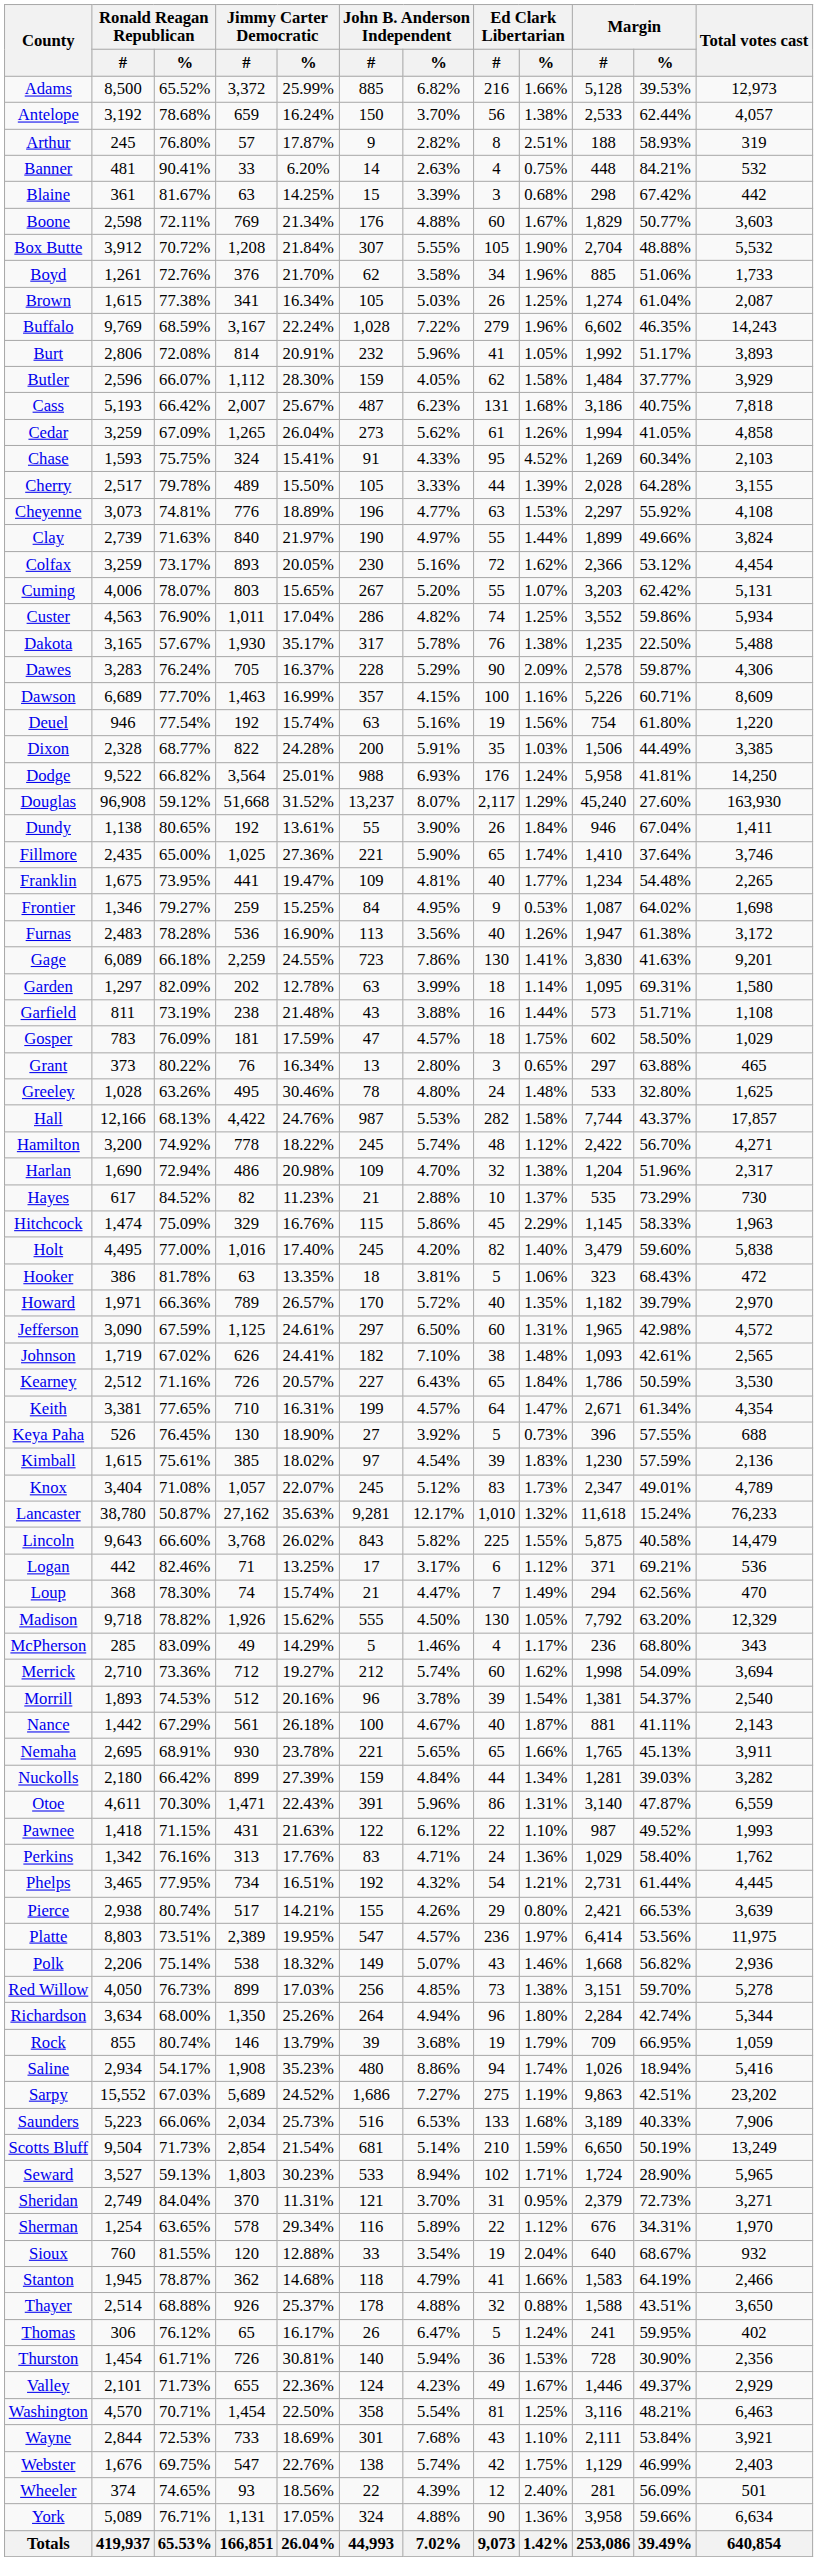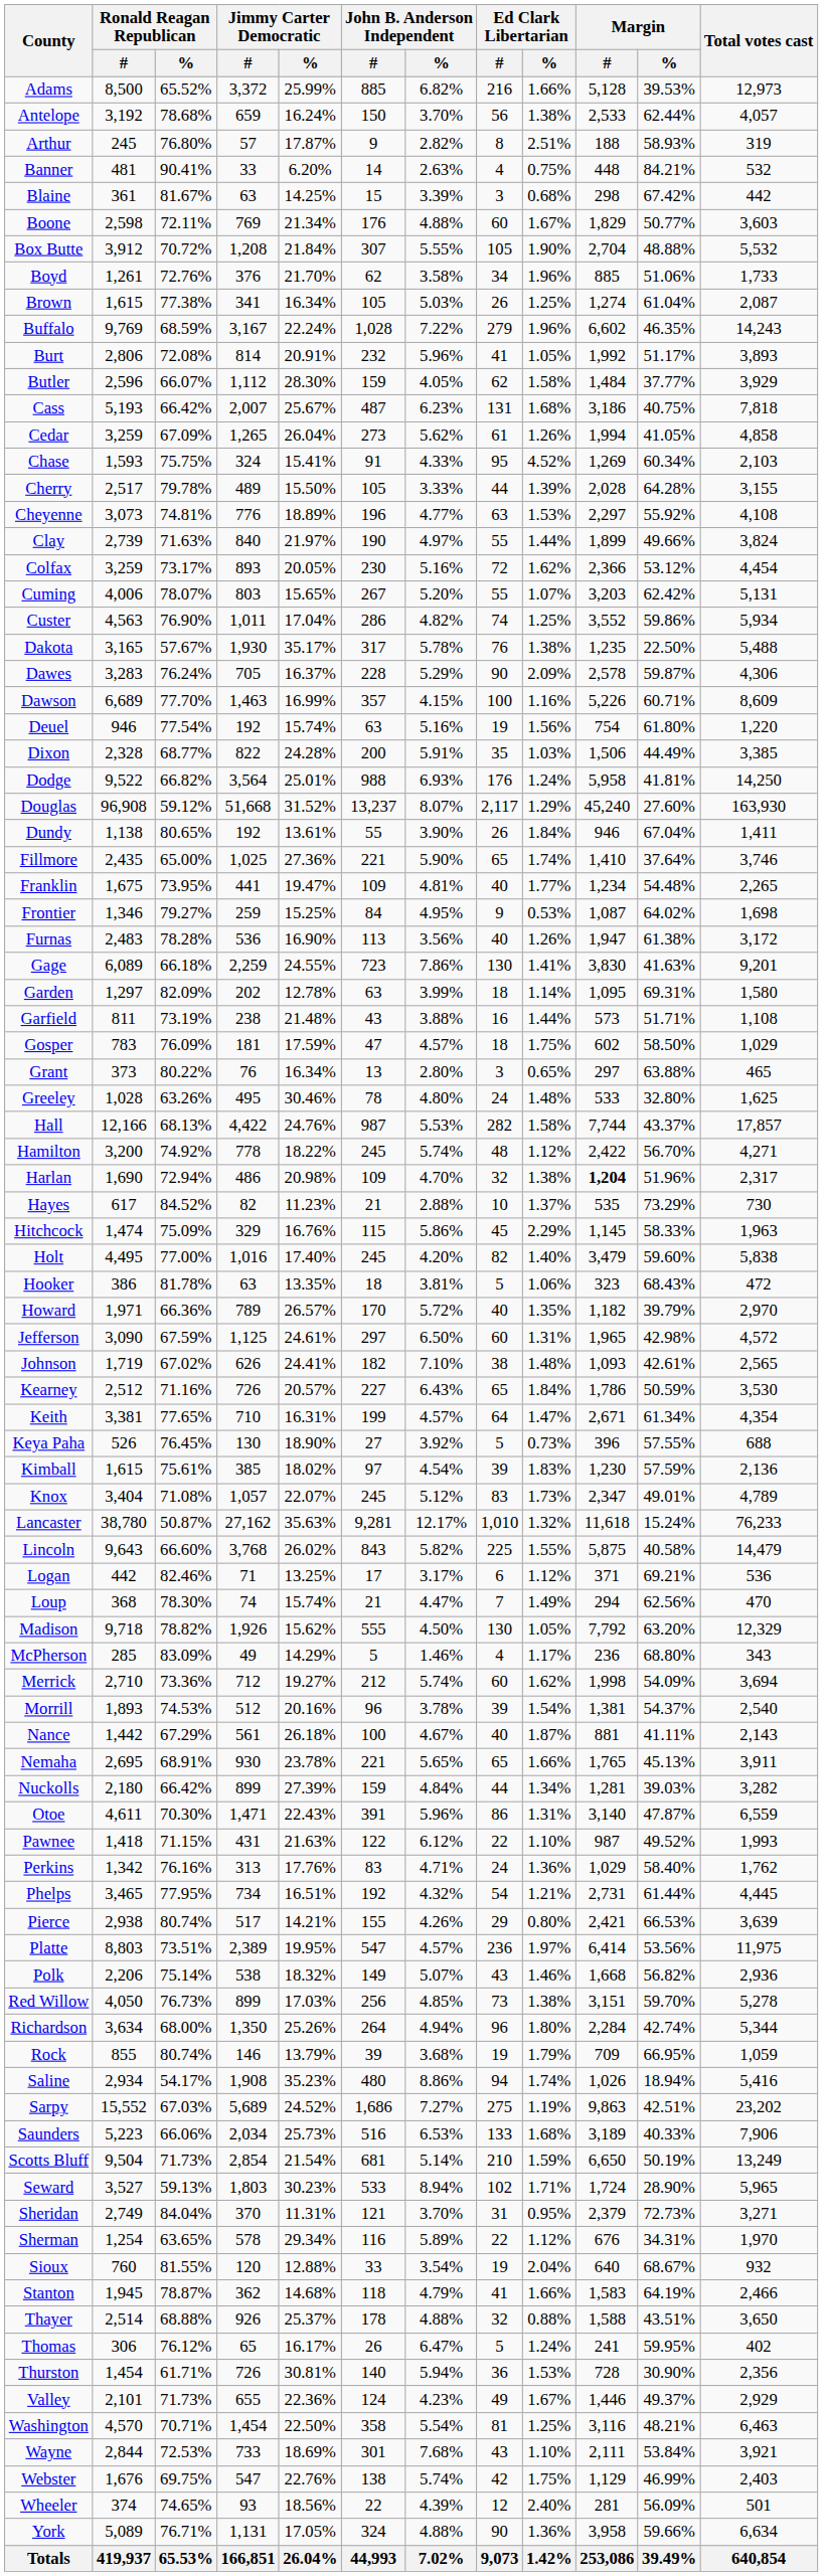Harlan | Margin / #: normal -> bold
